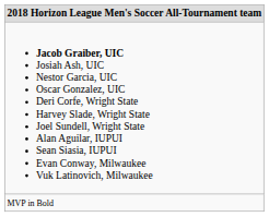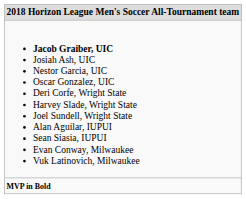MVP in Bold | column 1: normal -> bold
